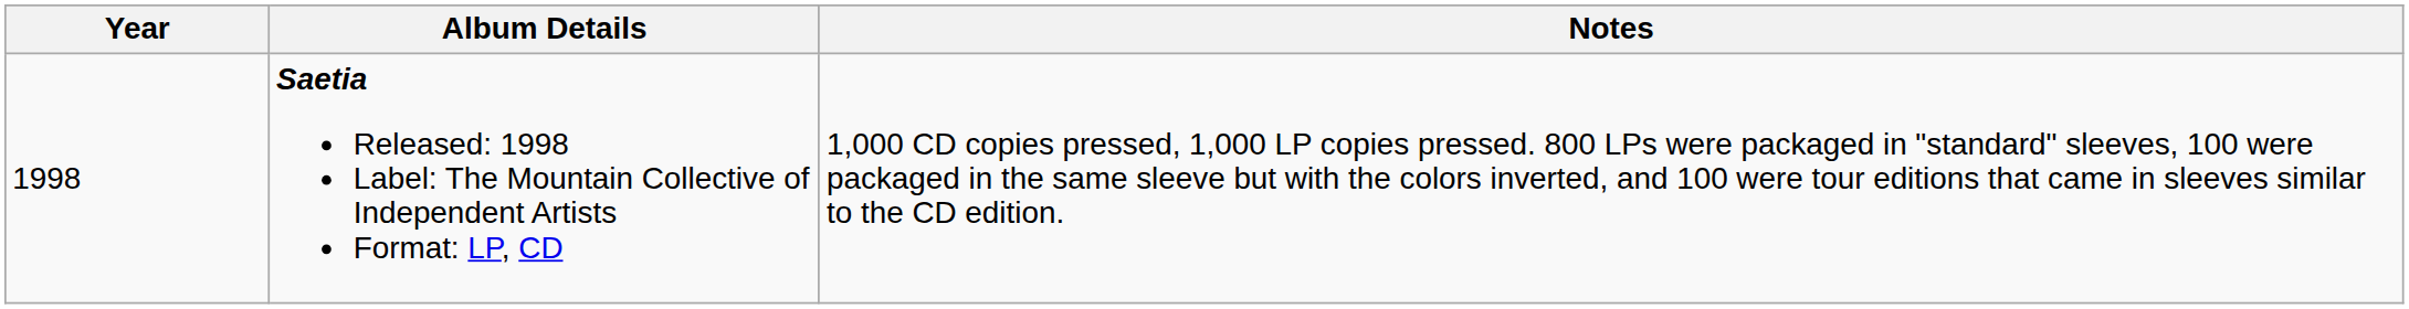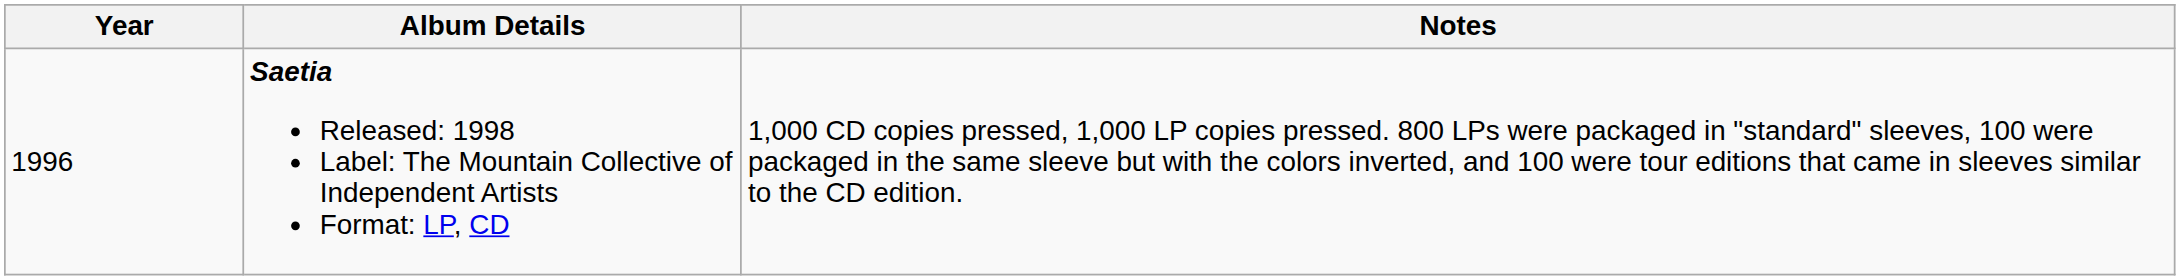row 2 | Year: 1998 -> 1996
